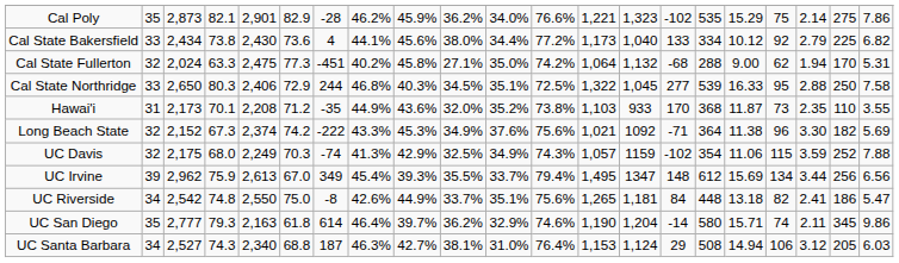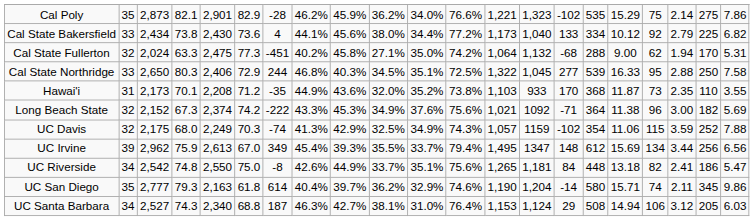Long Beach State | column 19: 3.30 -> 3.00
UC San Diego | column 8: 46.4% -> 40.4%
